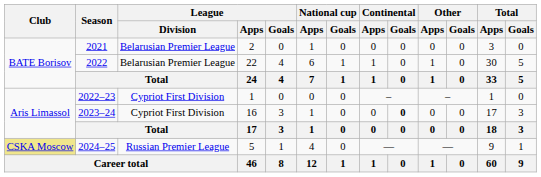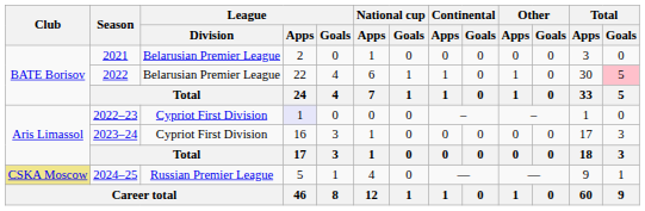2022 | Total / Goals: no background -> pink background
2022–23 | League / Apps: no background -> lavender background
2023–24 | Continental / Goals: bold -> normal
